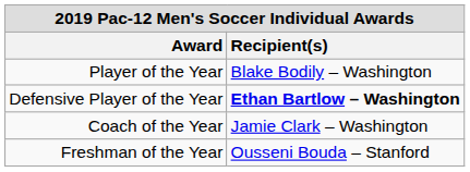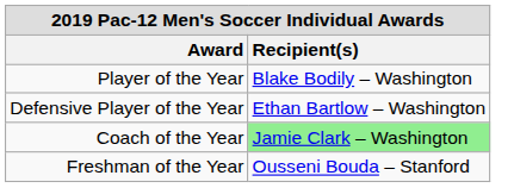Defensive Player of the Year | Recipient(s): bold -> normal
Coach of the Year | Recipient(s): no background -> lightgreen background
